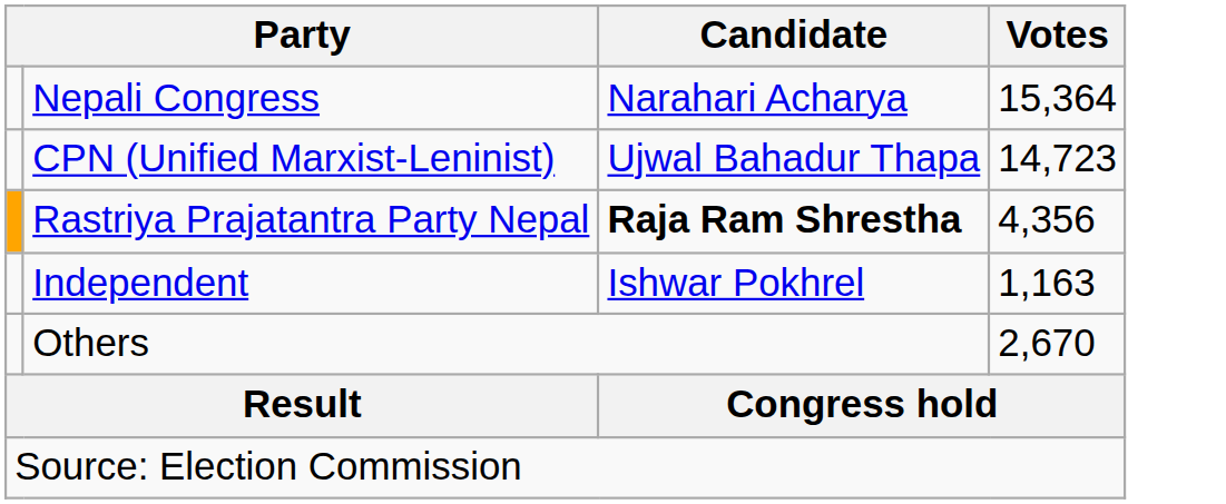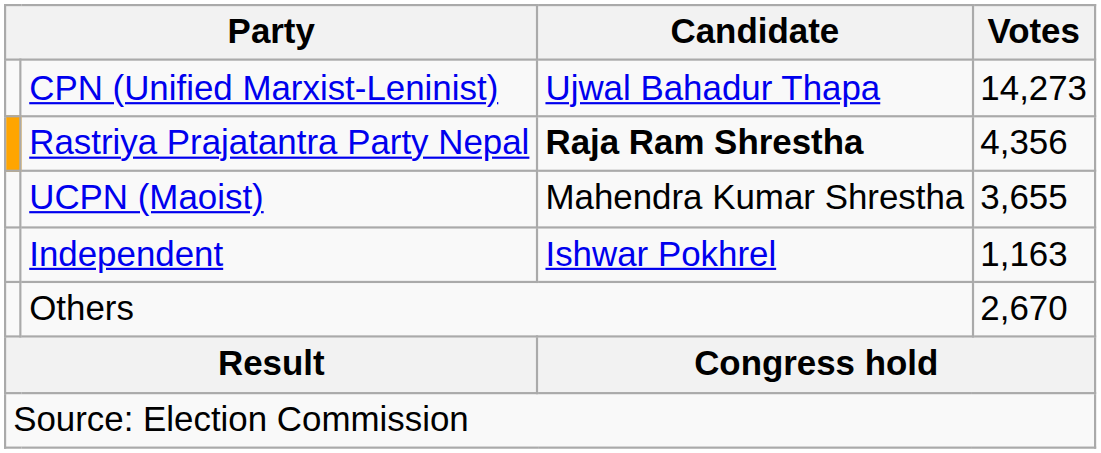- row: Nepali Congress | Narahari Acharya | 15,364
CPN (Unified Marxist-Leninist) | Votes: 14,723 -> 14,273
+ row: UCPN (Maoist) | Mahendra Kumar Shrestha | 3,655
